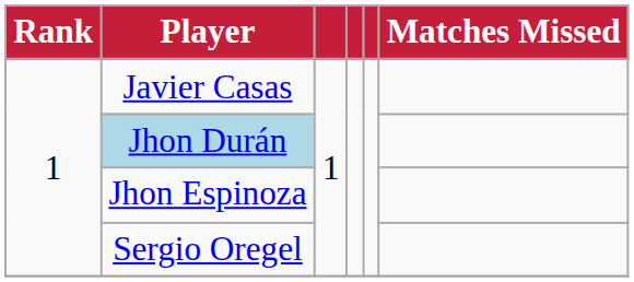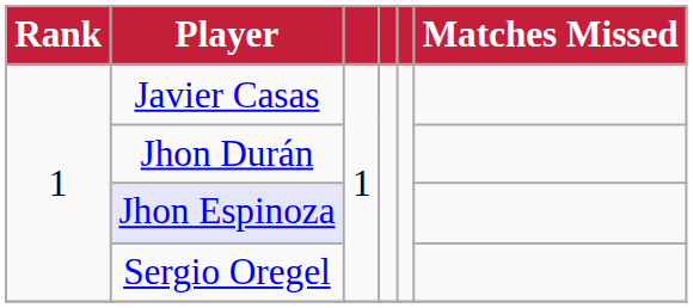Jhon Durán | Player: lightblue background -> no background
Jhon Espinoza | Player: no background -> lavender background
